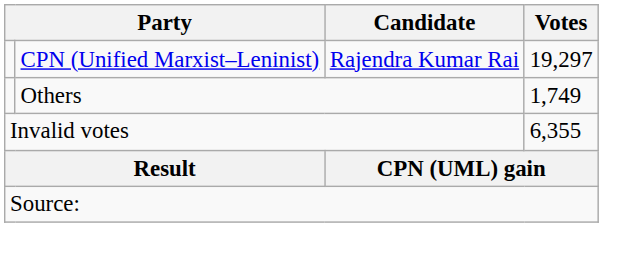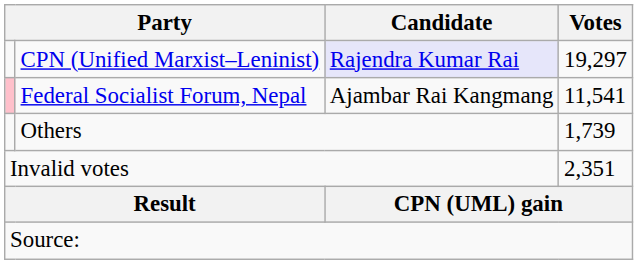CPN (Unified Marxist–Leninist) | Candidate: no background -> lavender background
+ row: Federal Socialist Forum, Nepal | Ajambar Rai Kangmang | 11,541
Others | Votes: 1,749 -> 1,739
Invalid votes | Votes: 6,355 -> 2,351
